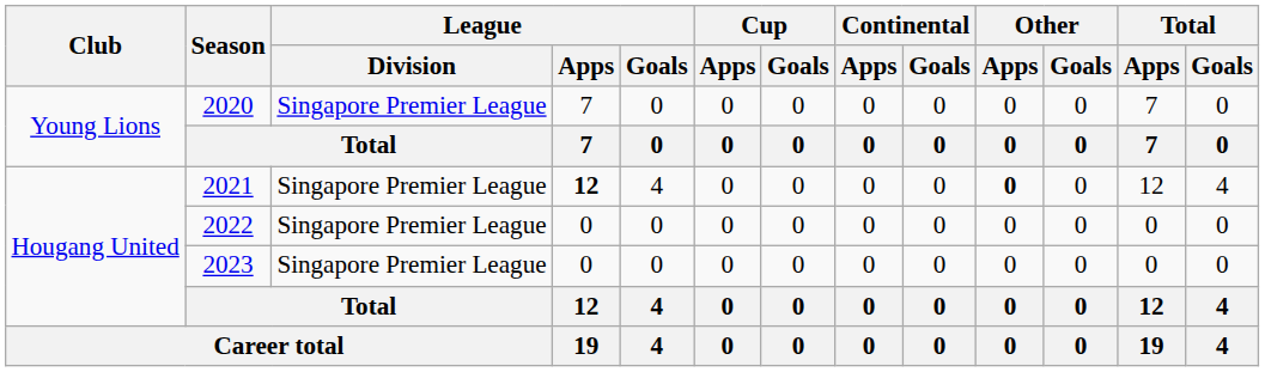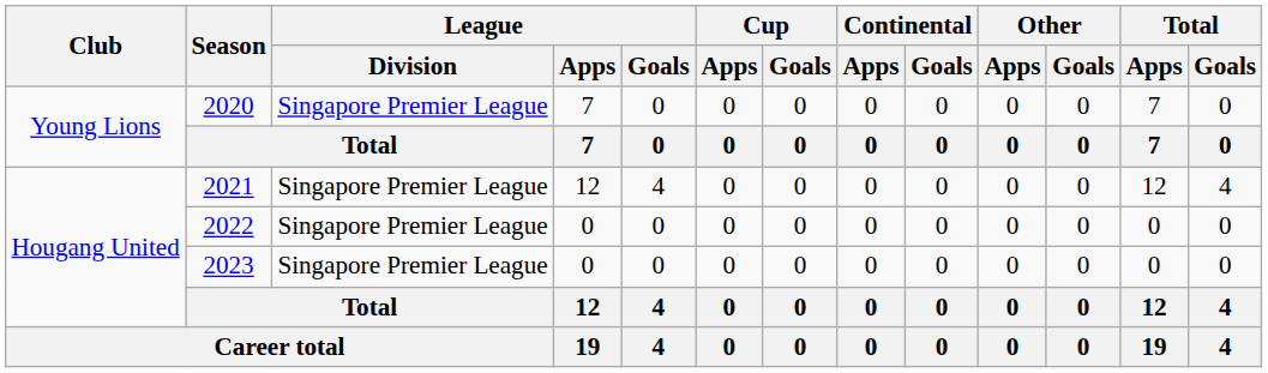2021 | League / Apps: bold -> normal
2021 | Other / Apps: bold -> normal
